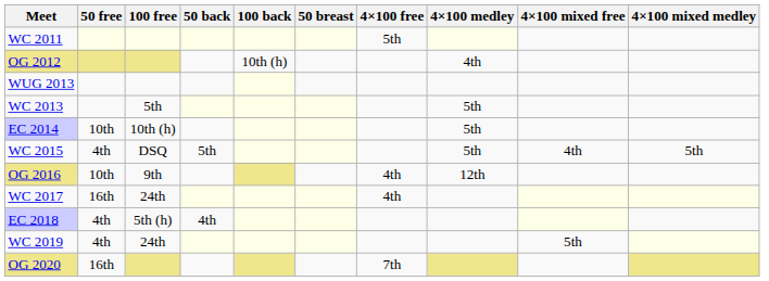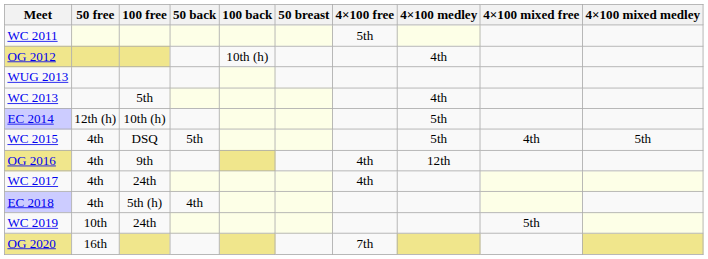WC 2013 | 4×100 medley: 5th -> 4th
EC 2014 | 50 free: 10th -> 12th (h)
OG 2016 | 50 free: 10th -> 4th
WC 2017 | 50 free: 16th -> 4th
WC 2019 | 50 free: 4th -> 10th
